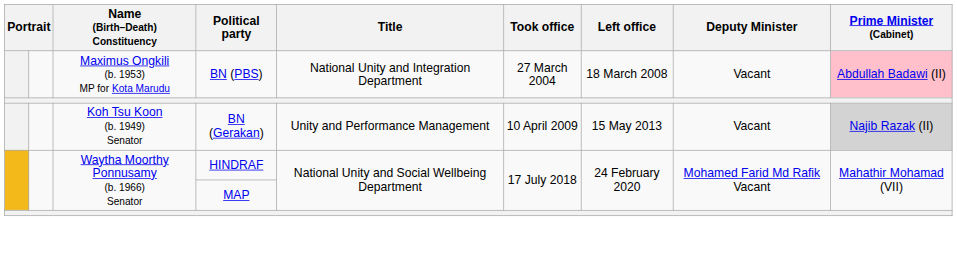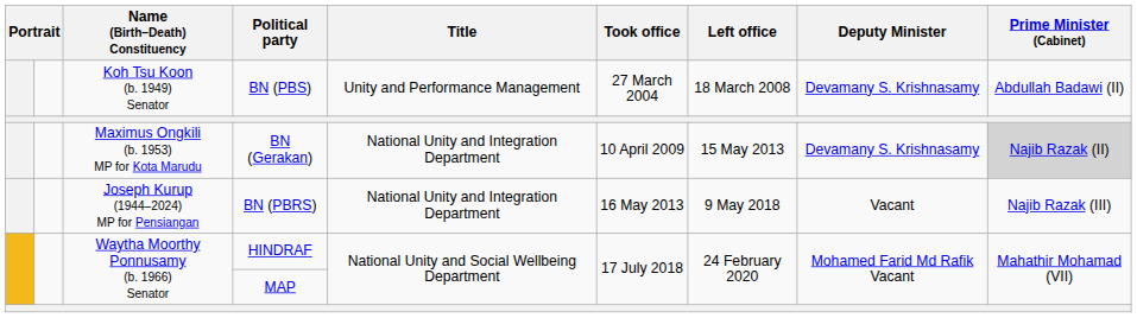BN (PBS) | Name (Birth–Death) Constituency: Maximus Ongkili (b. 1953) MP for Kota Marudu -> Koh Tsu Koon (b. 1949) Senator
BN (PBS) | Title: National Unity and Integration Department -> Unity and Performance Management
BN (PBS) | Deputy Minister: Vacant -> Devamany S. Krishnasamy
BN (PBS) | Prime Minister (Cabinet): pink background -> no background
BN (Gerakan) | Name (Birth–Death) Constituency: Koh Tsu Koon (b. 1949) Senator -> Maximus Ongkili (b. 1953) MP for Kota Marudu
BN (Gerakan) | Title: Unity and Performance Management -> National Unity and Integration Department
BN (Gerakan) | Deputy Minister: Vacant -> Devamany S. Krishnasamy
+ row: Joseph Kurup (1944–2024) MP for Pensiangan | BN (PBRS) | National Unity and Integration Department | 16 May 2013 | 9 May 2018 | Vacant | Najib Razak (III)
